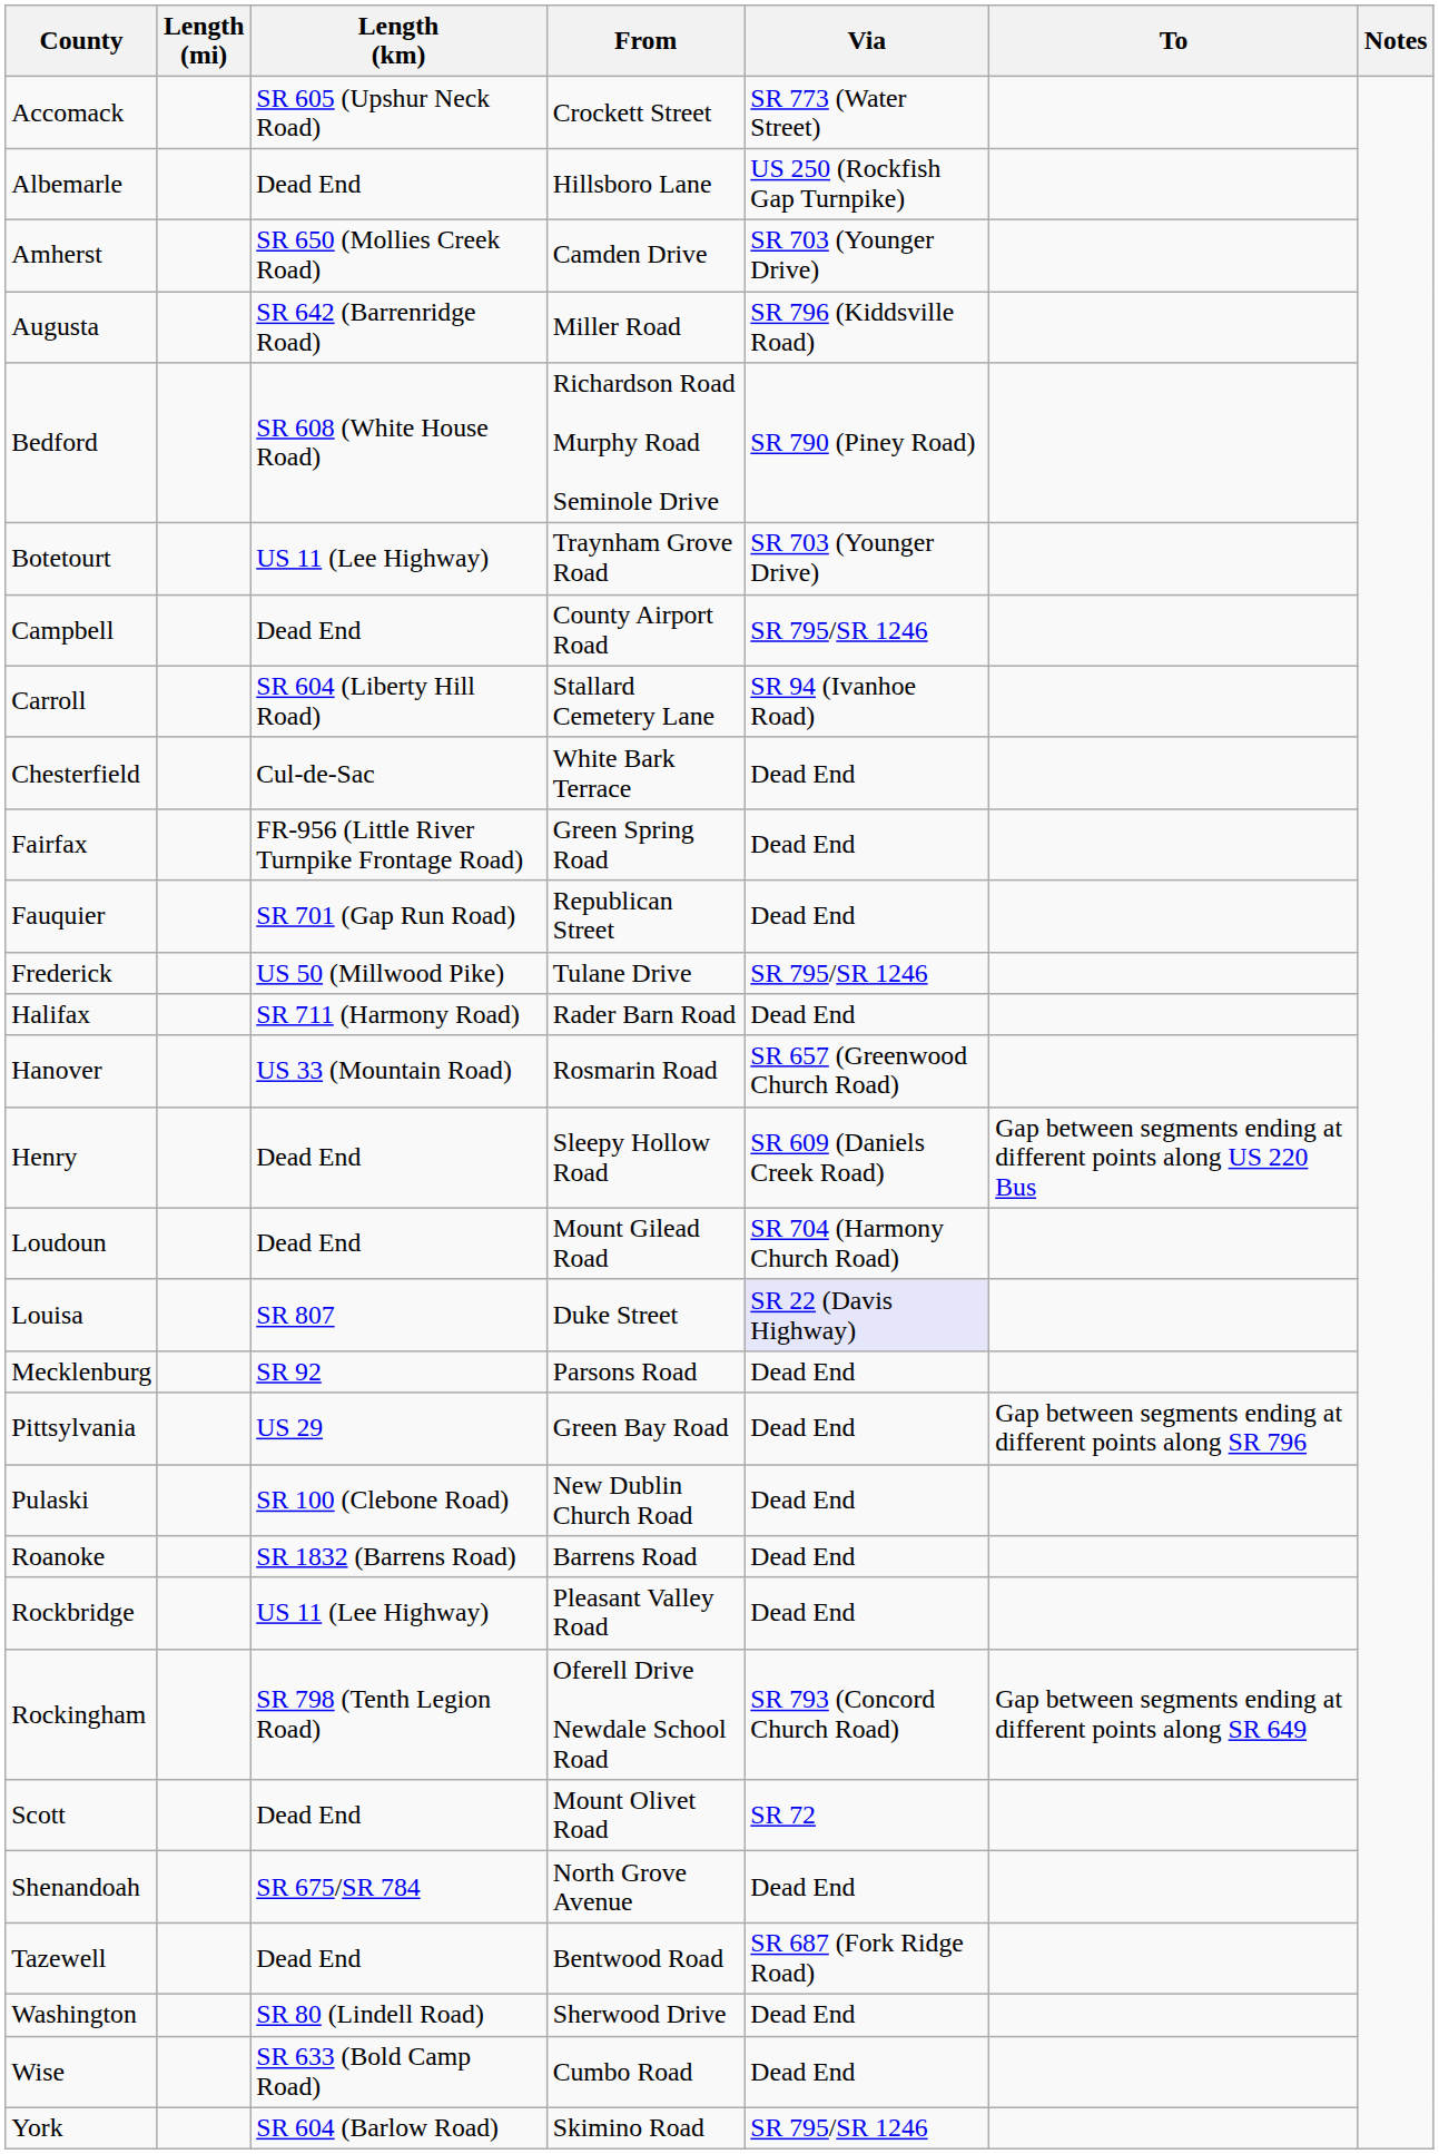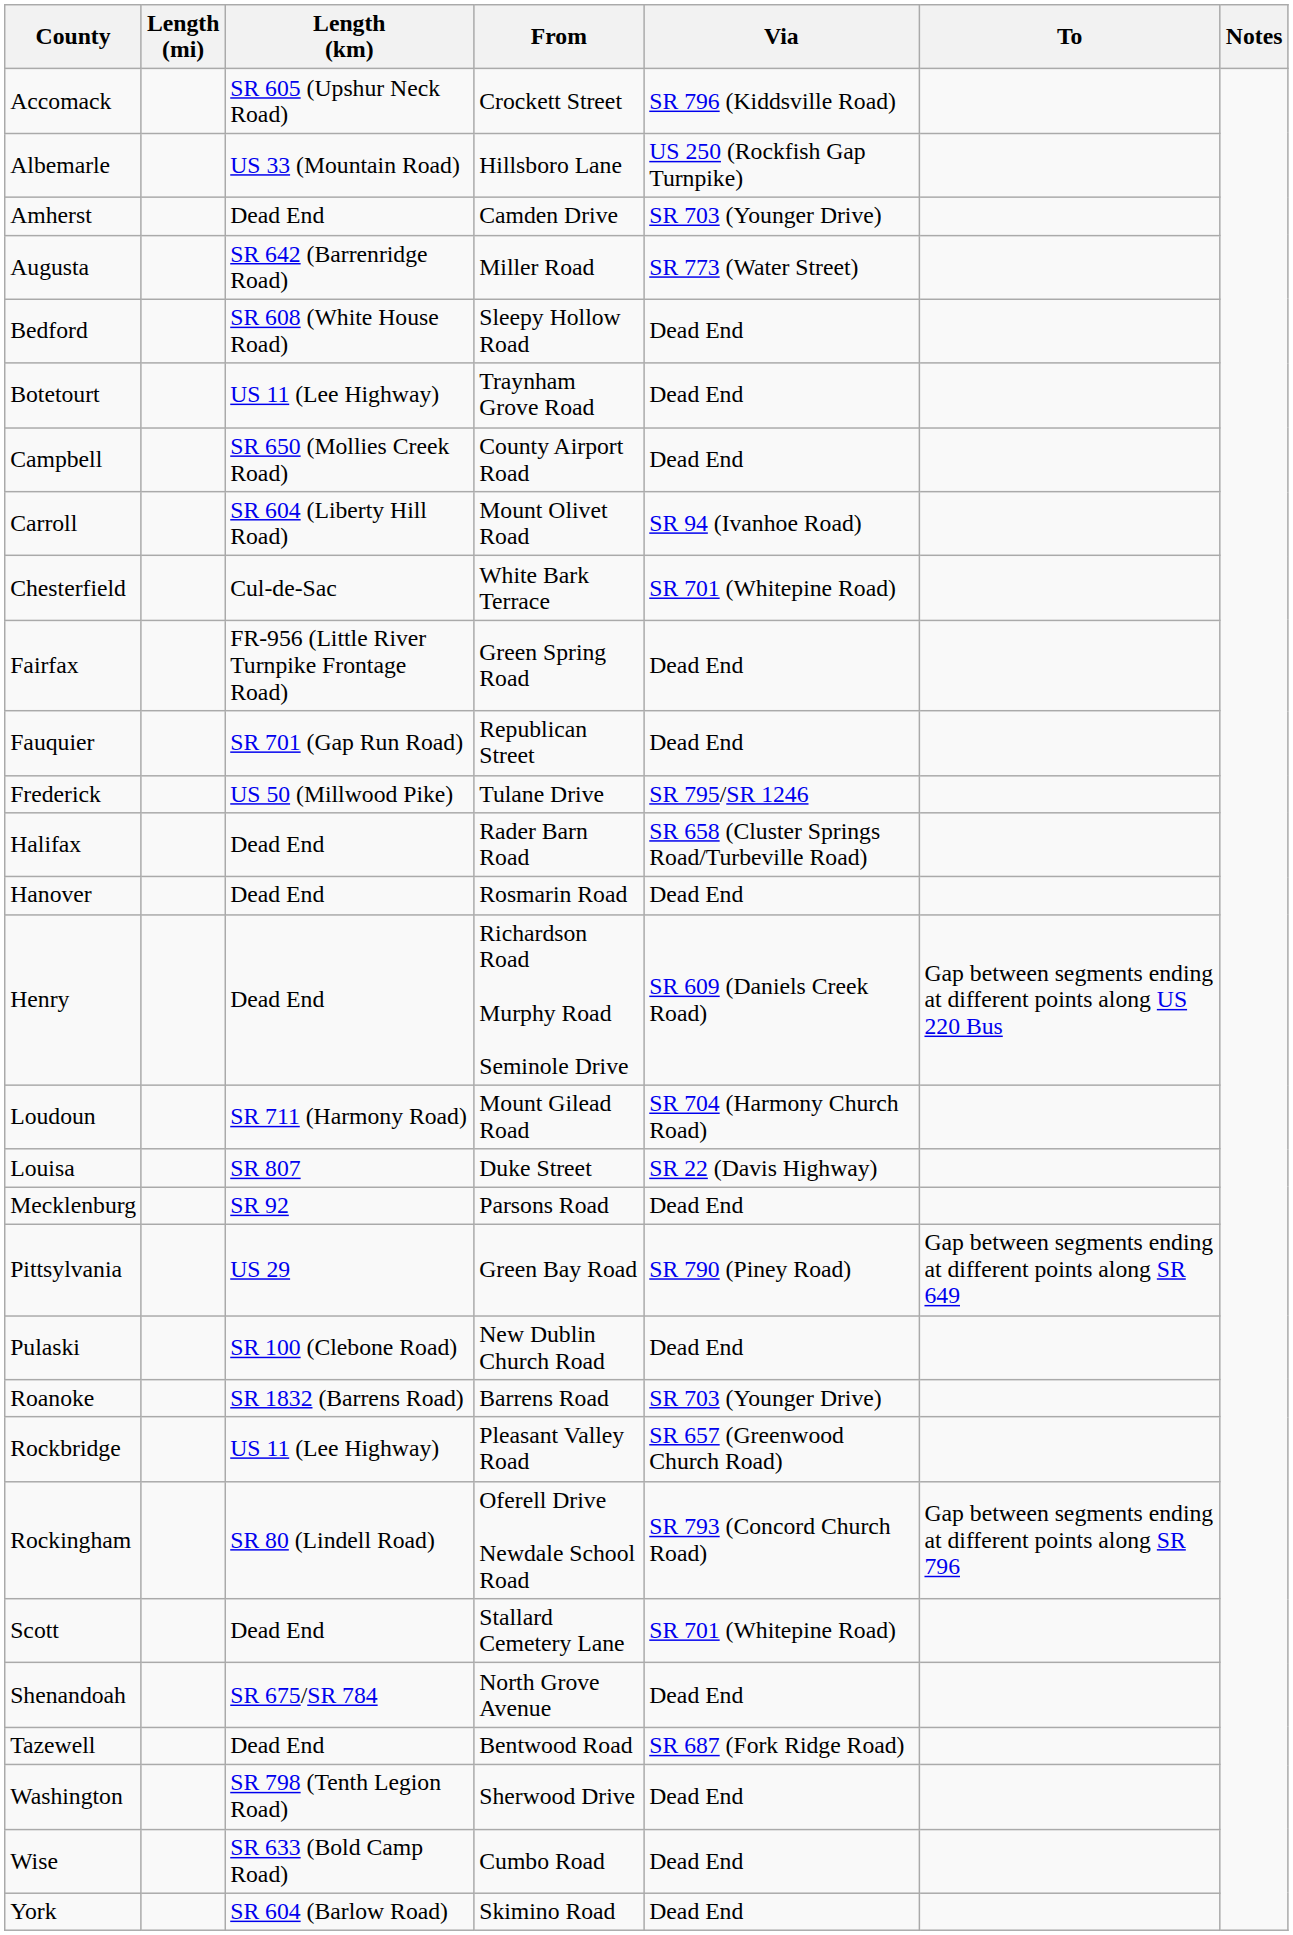Accomack | Via: SR 773 (Water Street) -> SR 796 (Kiddsville Road)
Albemarle | Length (km): Dead End -> US 33 (Mountain Road)
Amherst | Length (km): SR 650 (Mollies Creek Road) -> Dead End
Augusta | Via: SR 796 (Kiddsville Road) -> SR 773 (Water Street)
Bedford | From: Richardson Road Murphy Road Seminole Drive -> Sleepy Hollow Road
Bedford | Via: SR 790 (Piney Road) -> Dead End
Botetourt | Via: SR 703 (Younger Drive) -> Dead End
Campbell | Length (km): Dead End -> SR 650 (Mollies Creek Road)
Campbell | Via: SR 795/SR 1246 -> Dead End
Carroll | From: Stallard Cemetery Lane -> Mount Olivet Road
Chesterfield | Via: Dead End -> SR 701 (Whitepine Road)
Halifax | Length (km): SR 711 (Harmony Road) -> Dead End
Halifax | Via: Dead End -> SR 658 (Cluster Springs Road/Turbeville Road)
Hanover | Length (km): US 33 (Mountain Road) -> Dead End
Hanover | Via: SR 657 (Greenwood Church Road) -> Dead End
Henry | From: Sleepy Hollow Road -> Richardson Road Murphy Road Seminole Drive
Loudoun | Length (km): Dead End -> SR 711 (Harmony Road)
Louisa | Via: lavender background -> no background
Pittsylvania | Via: Dead End -> SR 790 (Piney Road)
Pittsylvania | To: Gap between segments ending at different points along SR 796 -> Gap between segments ending at different points along SR 649
Roanoke | Via: Dead End -> SR 703 (Younger Drive)
Rockbridge | Via: Dead End -> SR 657 (Greenwood Church Road)
Rockingham | Length (km): SR 798 (Tenth Legion Road) -> SR 80 (Lindell Road)
Rockingham | To: Gap between segments ending at different points along SR 649 -> Gap between segments ending at different points along SR 796
Scott | From: Mount Olivet Road -> Stallard Cemetery Lane
Scott | Via: SR 72 -> SR 701 (Whitepine Road)
Washington | Length (km): SR 80 (Lindell Road) -> SR 798 (Tenth Legion Road)
York | Via: SR 795/SR 1246 -> Dead End
